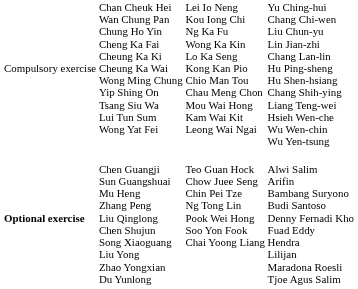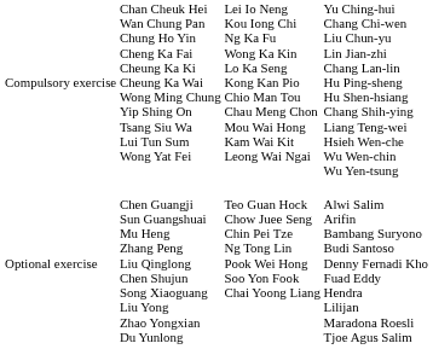Optional exercise | column 1: bold -> normal
